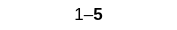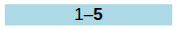row 1 | column 1: no background -> lightblue background
